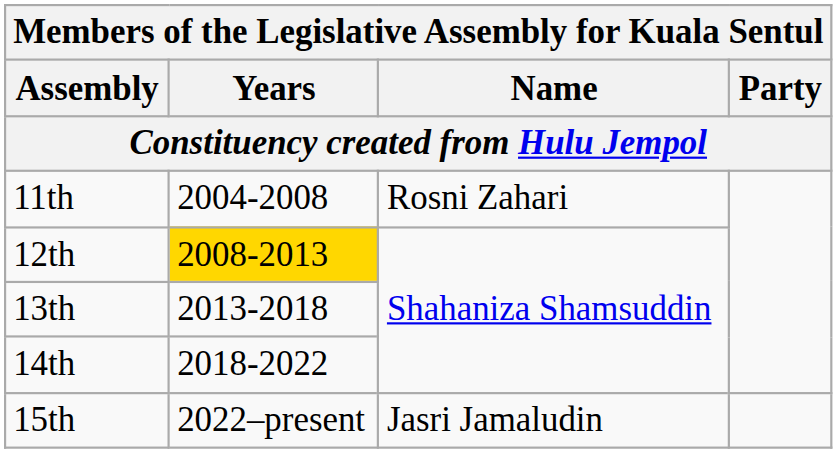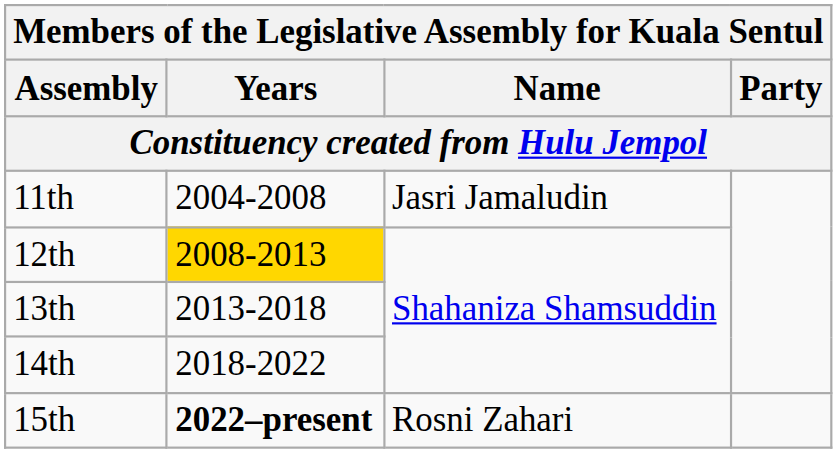11th | Name: Rosni Zahari -> Jasri Jamaludin
15th | Years: normal -> bold
15th | Name: Jasri Jamaludin -> Rosni Zahari
